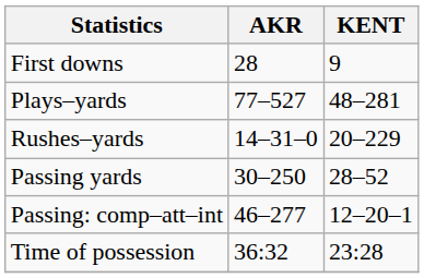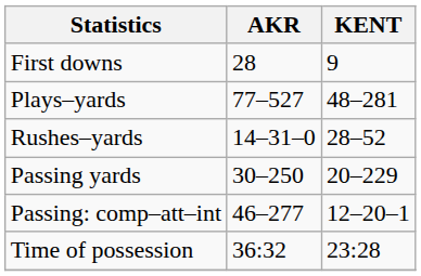Rushes–yards | KENT: 20–229 -> 28–52
Passing yards | KENT: 28–52 -> 20–229
